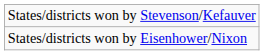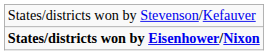row 2 | column 1: normal -> bold
